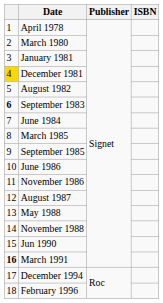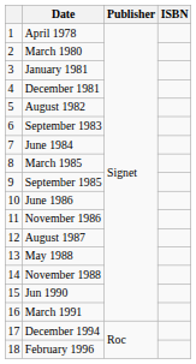December 1981 | column 1: gold background -> no background
September 1983 | column 1: bold -> normal
March 1991 | column 1: bold -> normal
